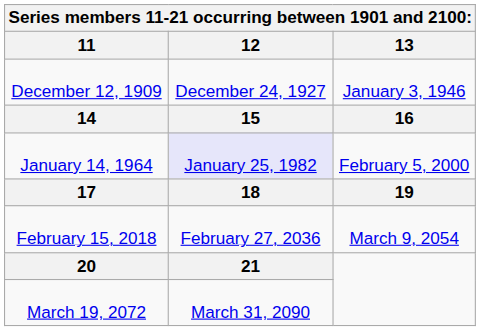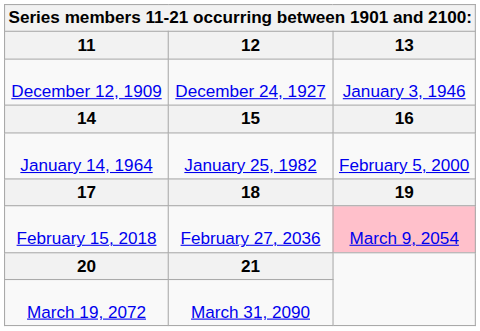January 14, 1964 | 12: lavender background -> no background
February 15, 2018 | 13: no background -> pink background
